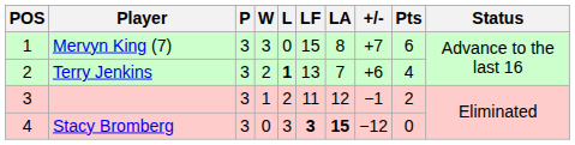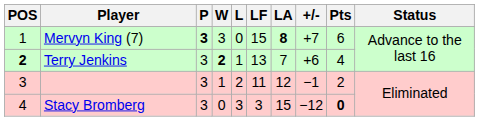Mervyn King (7) | P: normal -> bold
Mervyn King (7) | LA: normal -> bold
Terry Jenkins | POS: normal -> bold
Terry Jenkins | W: normal -> bold
Terry Jenkins | L: bold -> normal
Stacy Bromberg | LF: bold -> normal
Stacy Bromberg | LA: bold -> normal
Stacy Bromberg | Pts: normal -> bold
